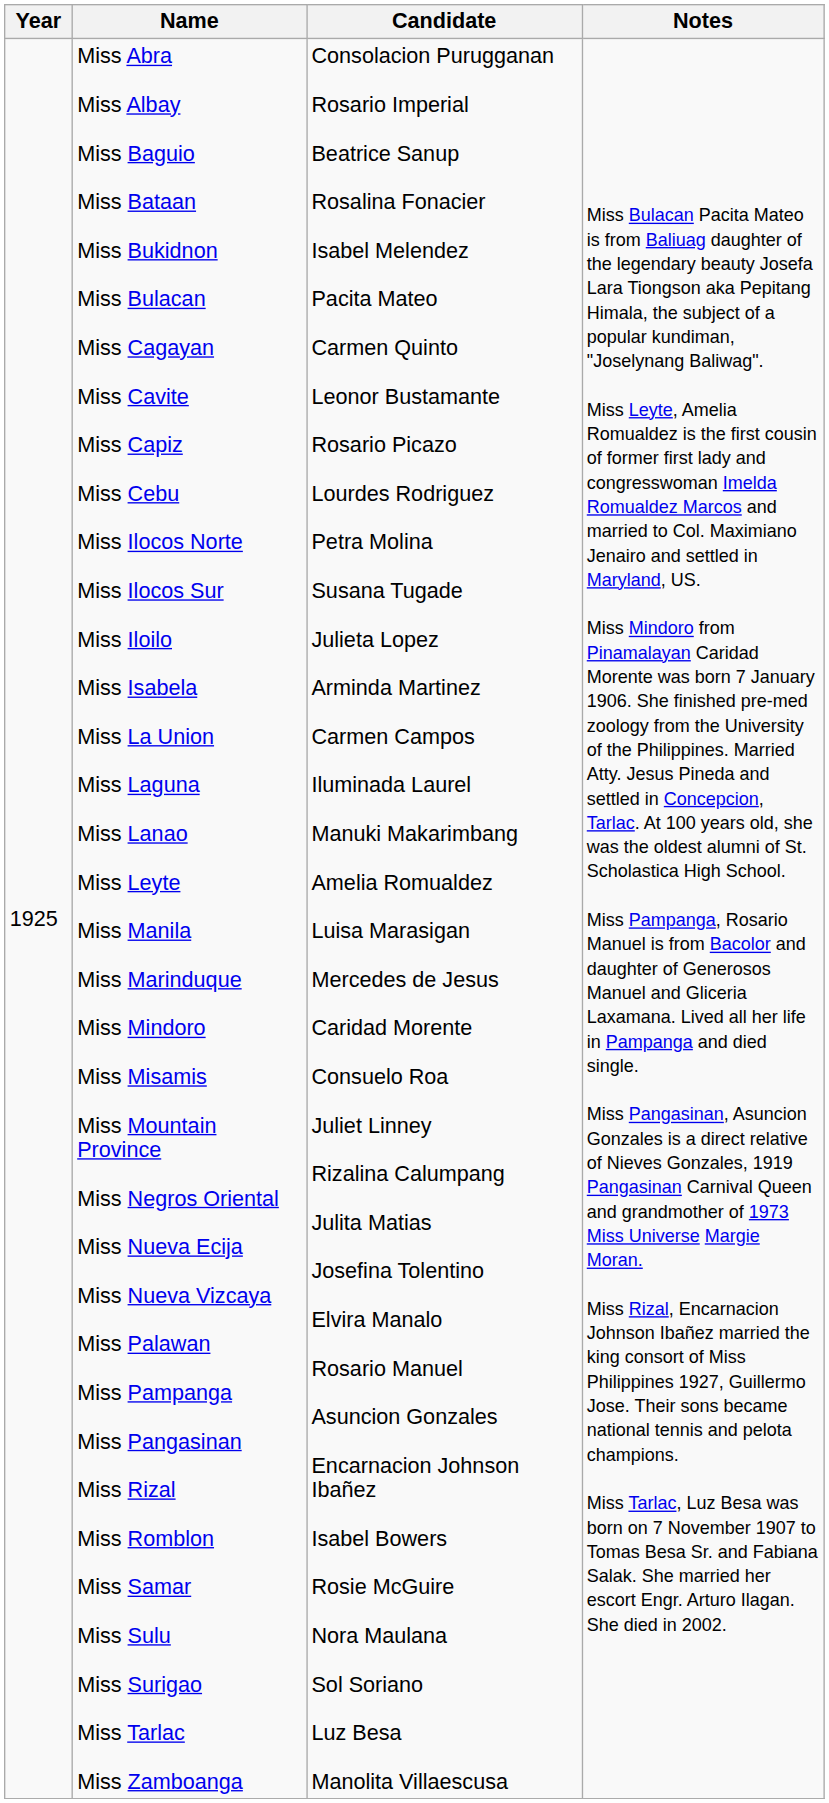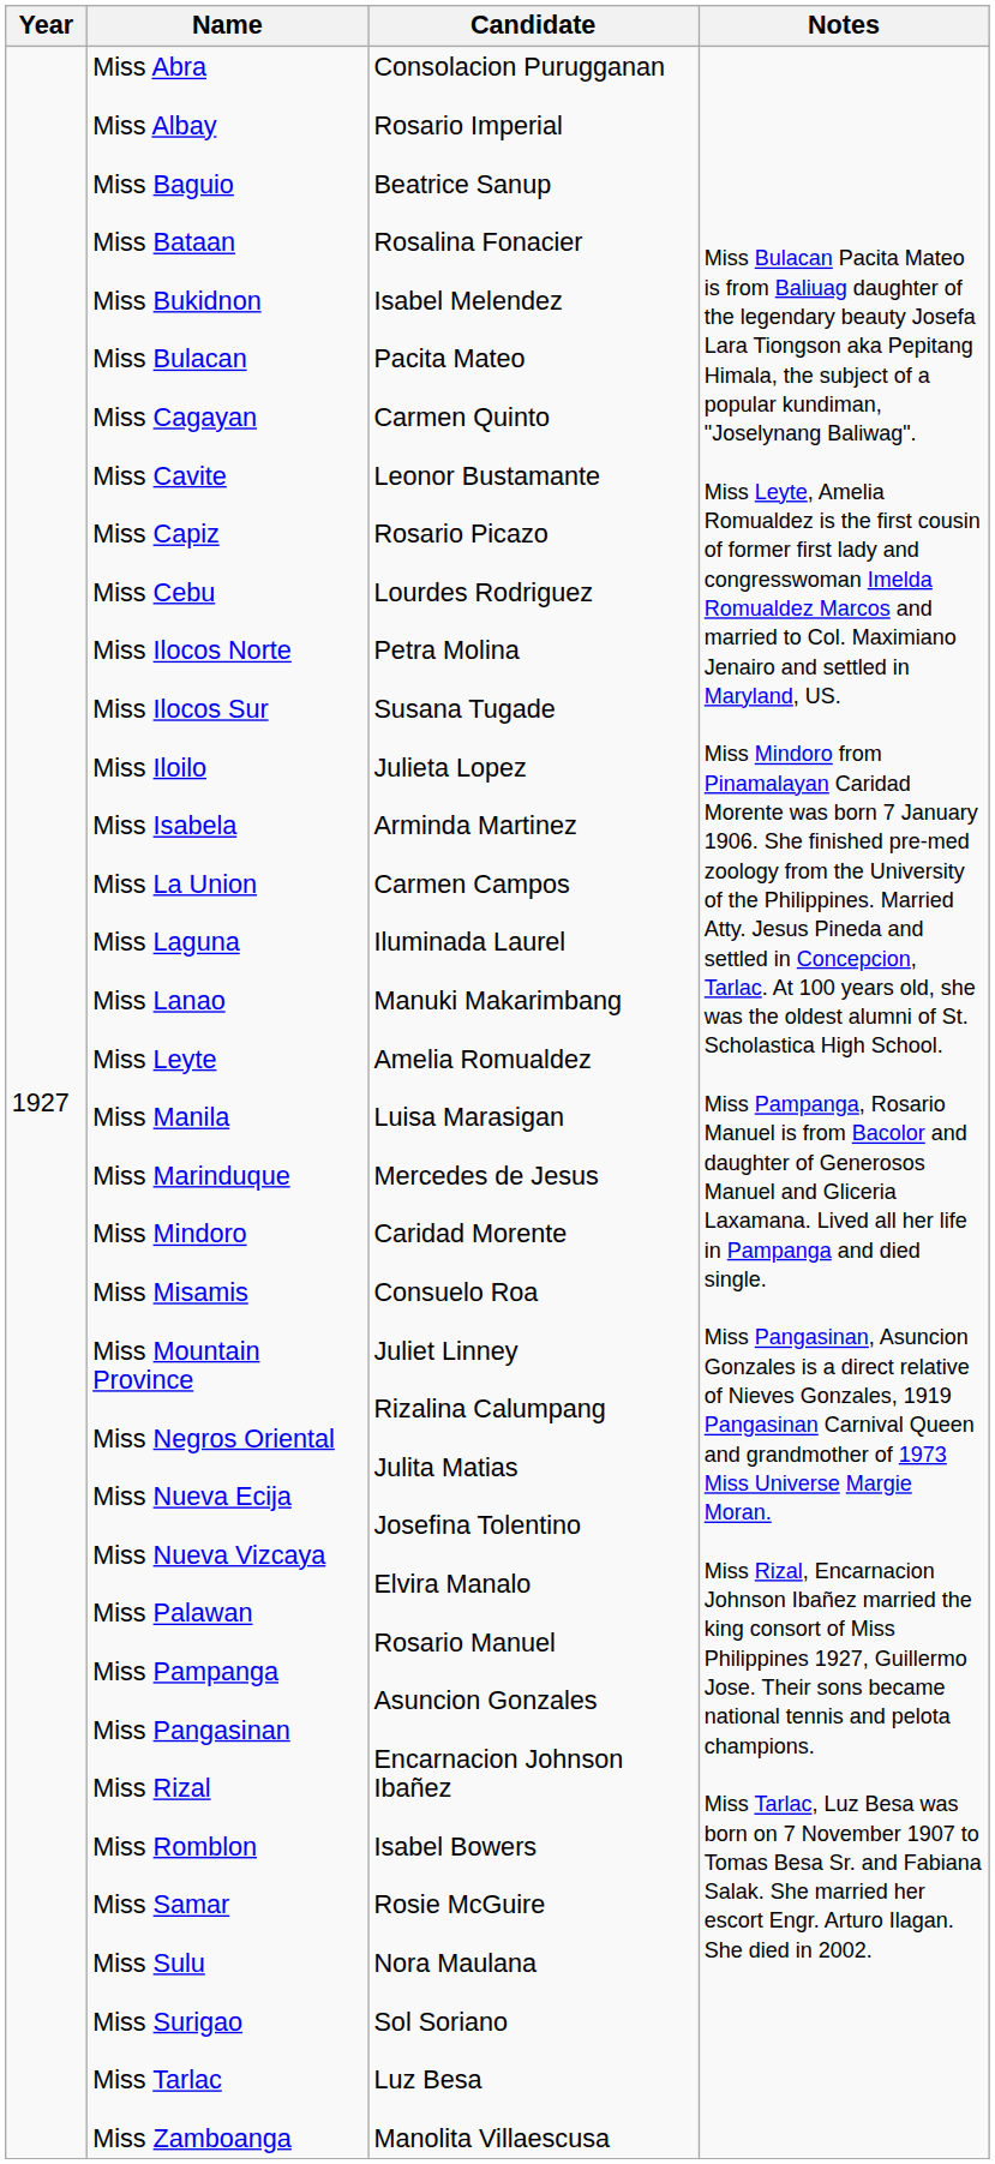row 2 | Year: 1925 -> 1927
